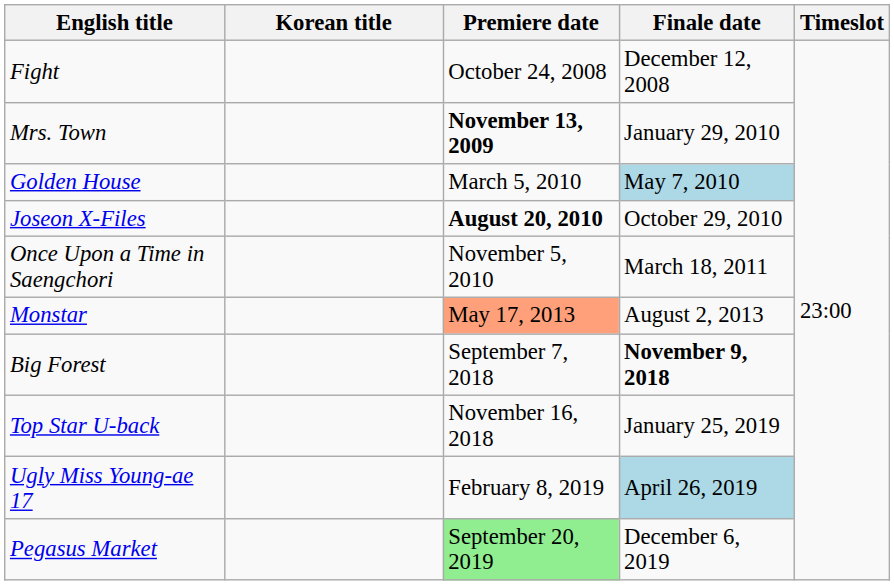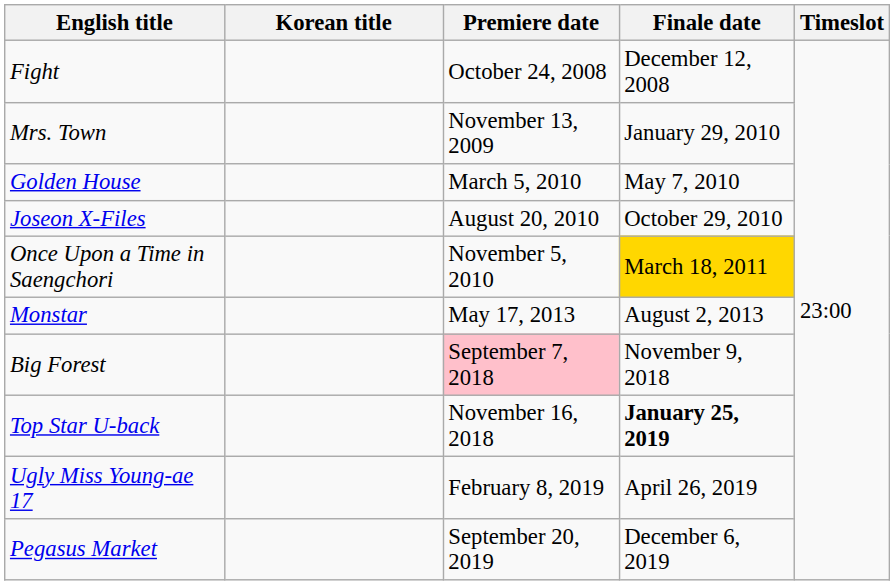Mrs. Town | Premiere date: bold -> normal
Golden House | Finale date: lightblue background -> no background
Joseon X-Files | Premiere date: bold -> normal
Once Upon a Time in Saengchori | Finale date: no background -> gold background
Monstar | Premiere date: lightsalmon background -> no background
Big Forest | Premiere date: no background -> pink background
Big Forest | Finale date: bold -> normal
Top Star U-back | Finale date: normal -> bold
Ugly Miss Young-ae 17 | Finale date: lightblue background -> no background
Pegasus Market | Premiere date: lightgreen background -> no background
